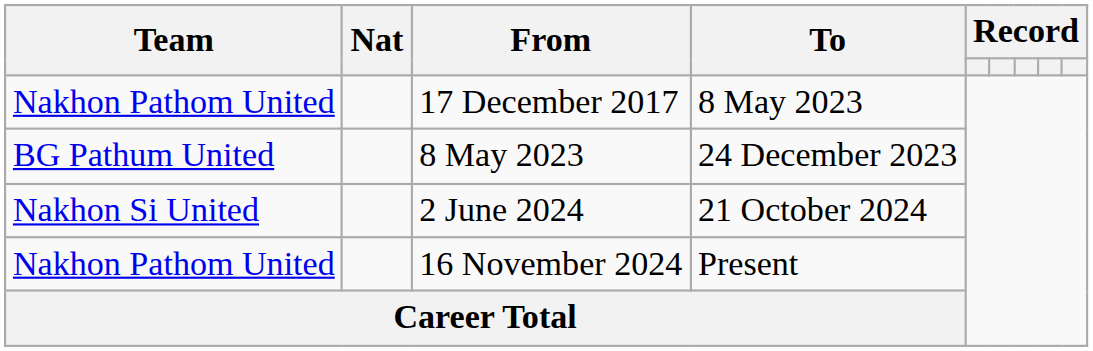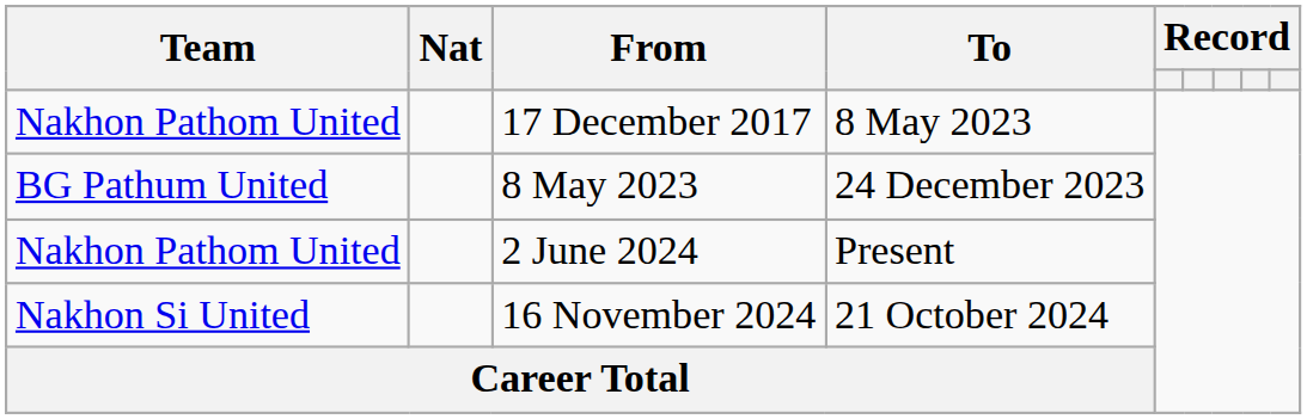2 June 2024 | Team: Nakhon Si United -> Nakhon Pathom United
2 June 2024 | To: 21 October 2024 -> Present
16 November 2024 | Team: Nakhon Pathom United -> Nakhon Si United
16 November 2024 | To: Present -> 21 October 2024
